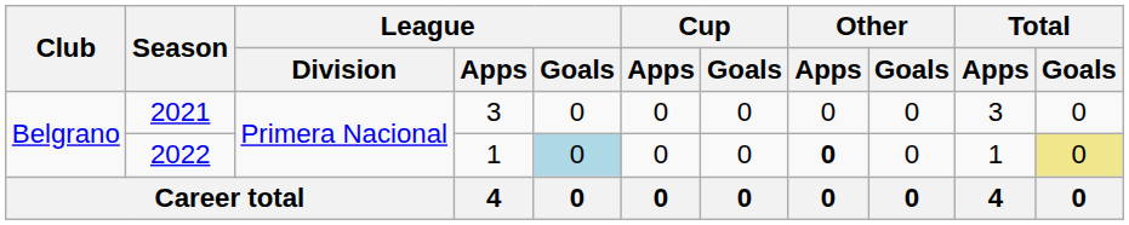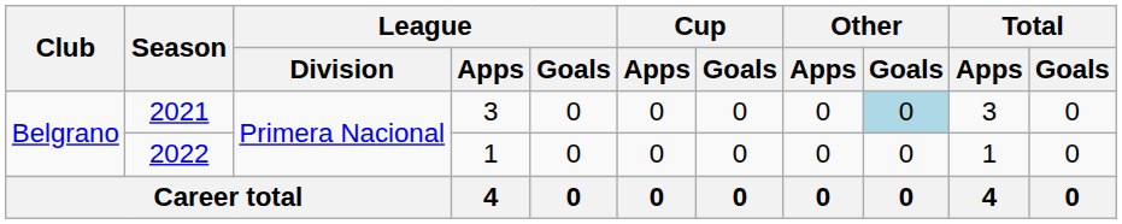2021 | Other / Goals: no background -> lightblue background
2022 | League / Goals: lightblue background -> no background
2022 | Other / Apps: bold -> normal
2022 | Total / Goals: khaki background -> no background
